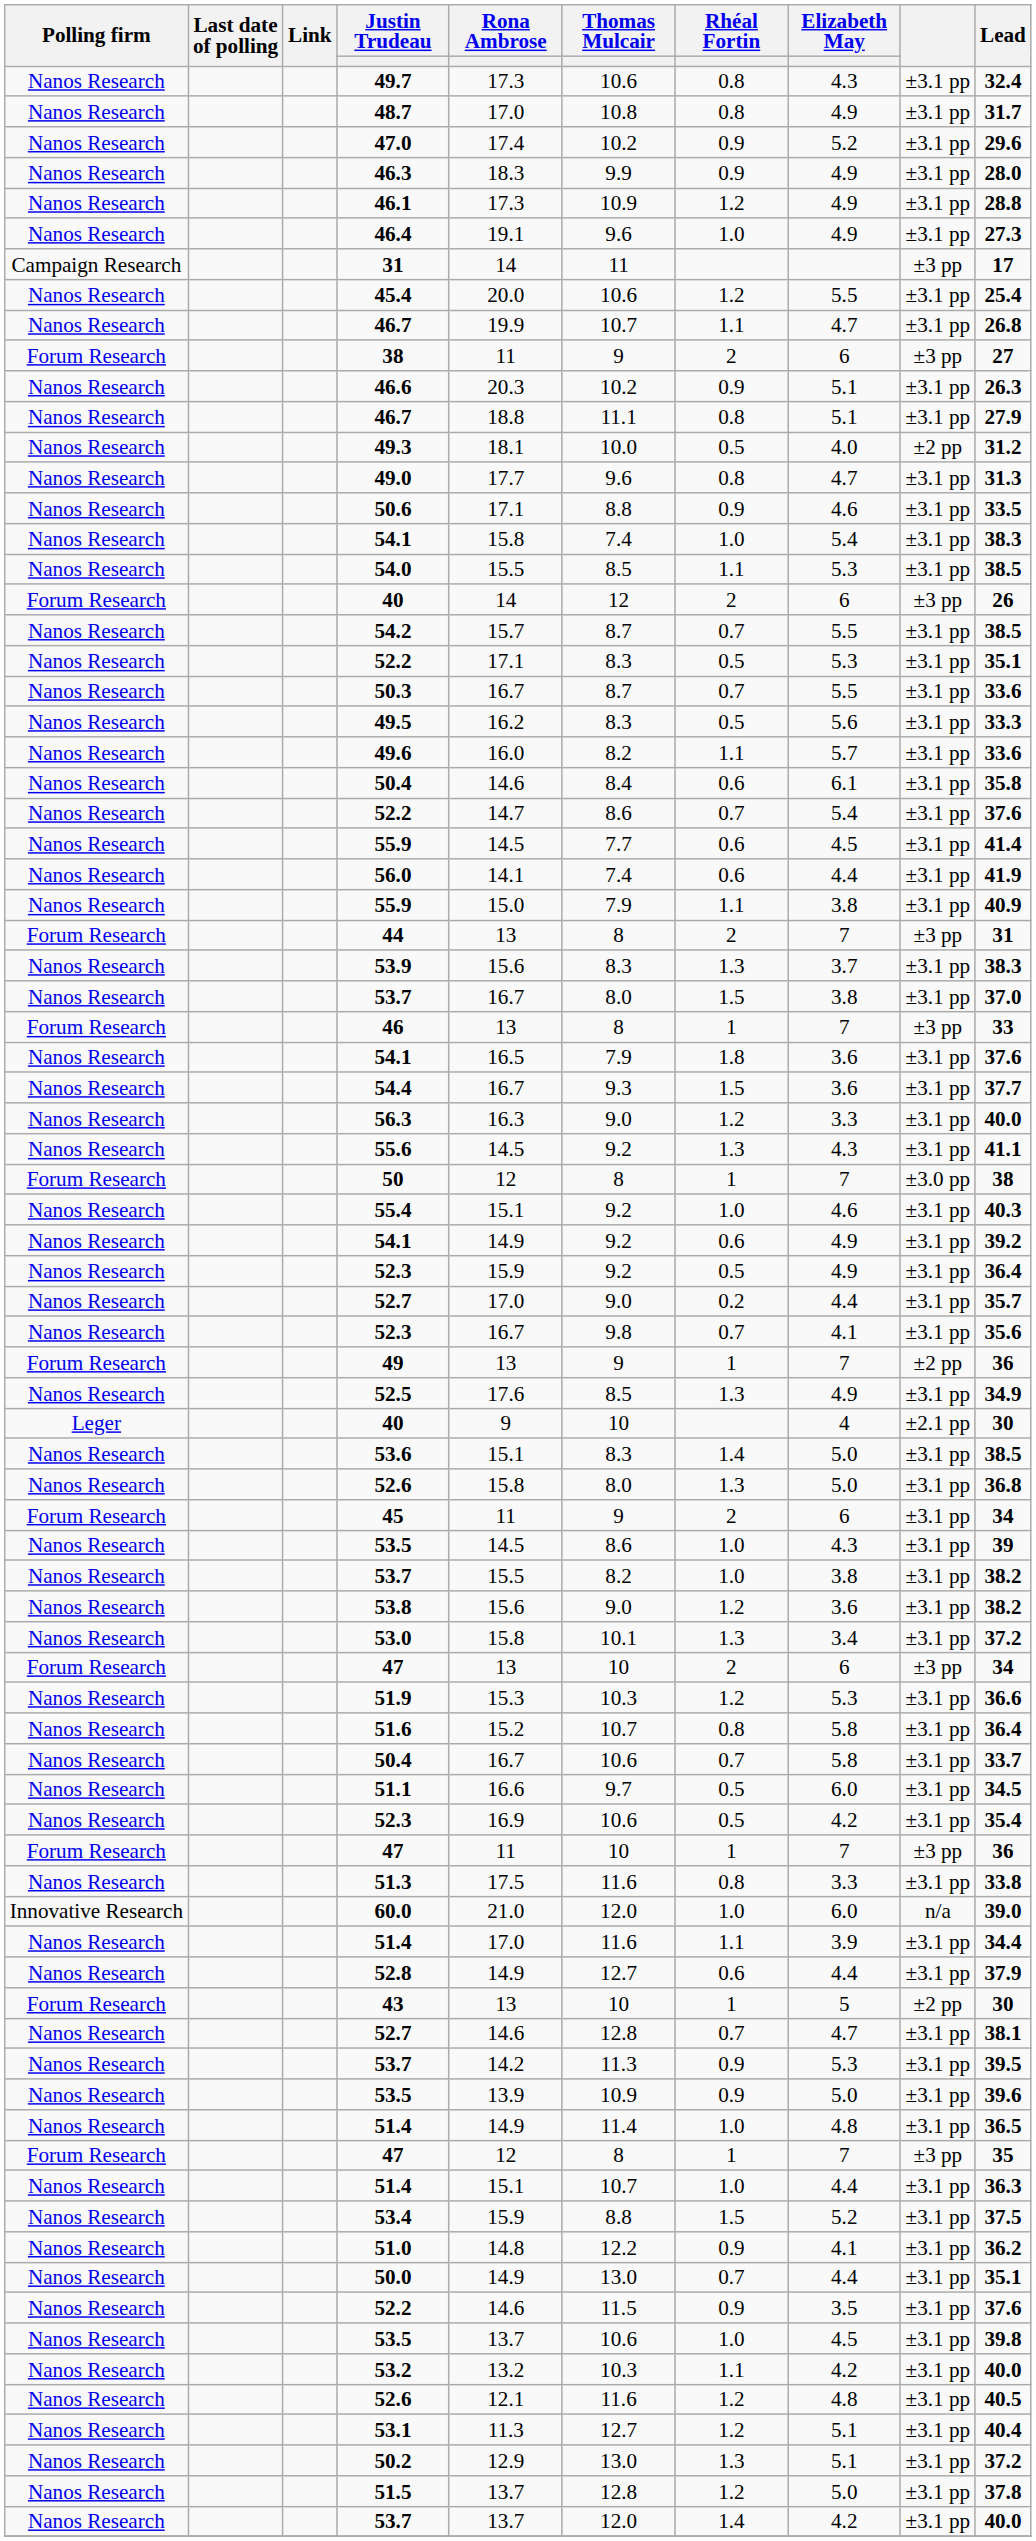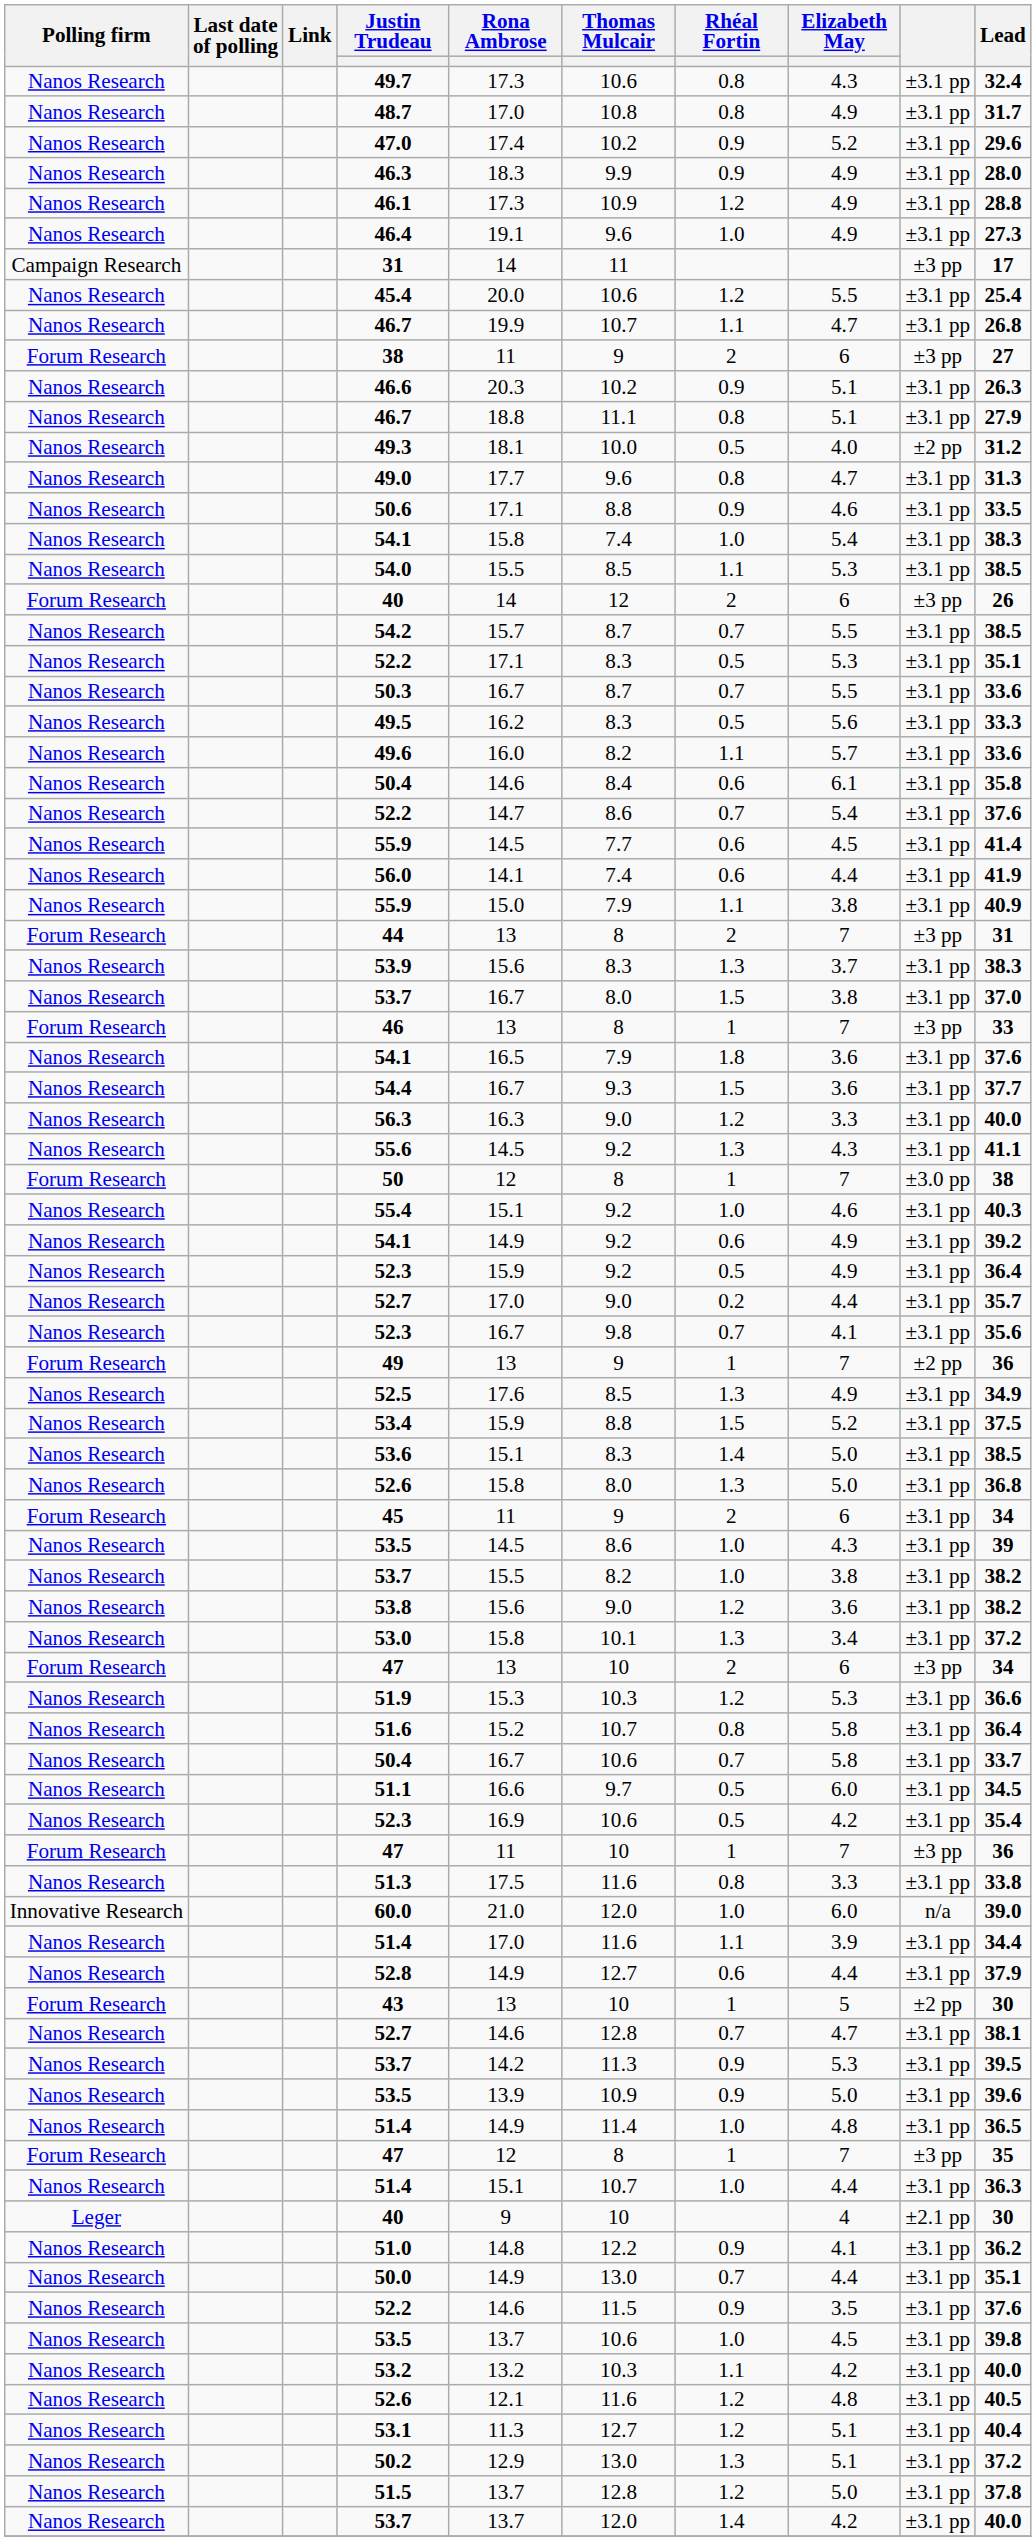rows swapped: 53.4 <-> Leger / 40
